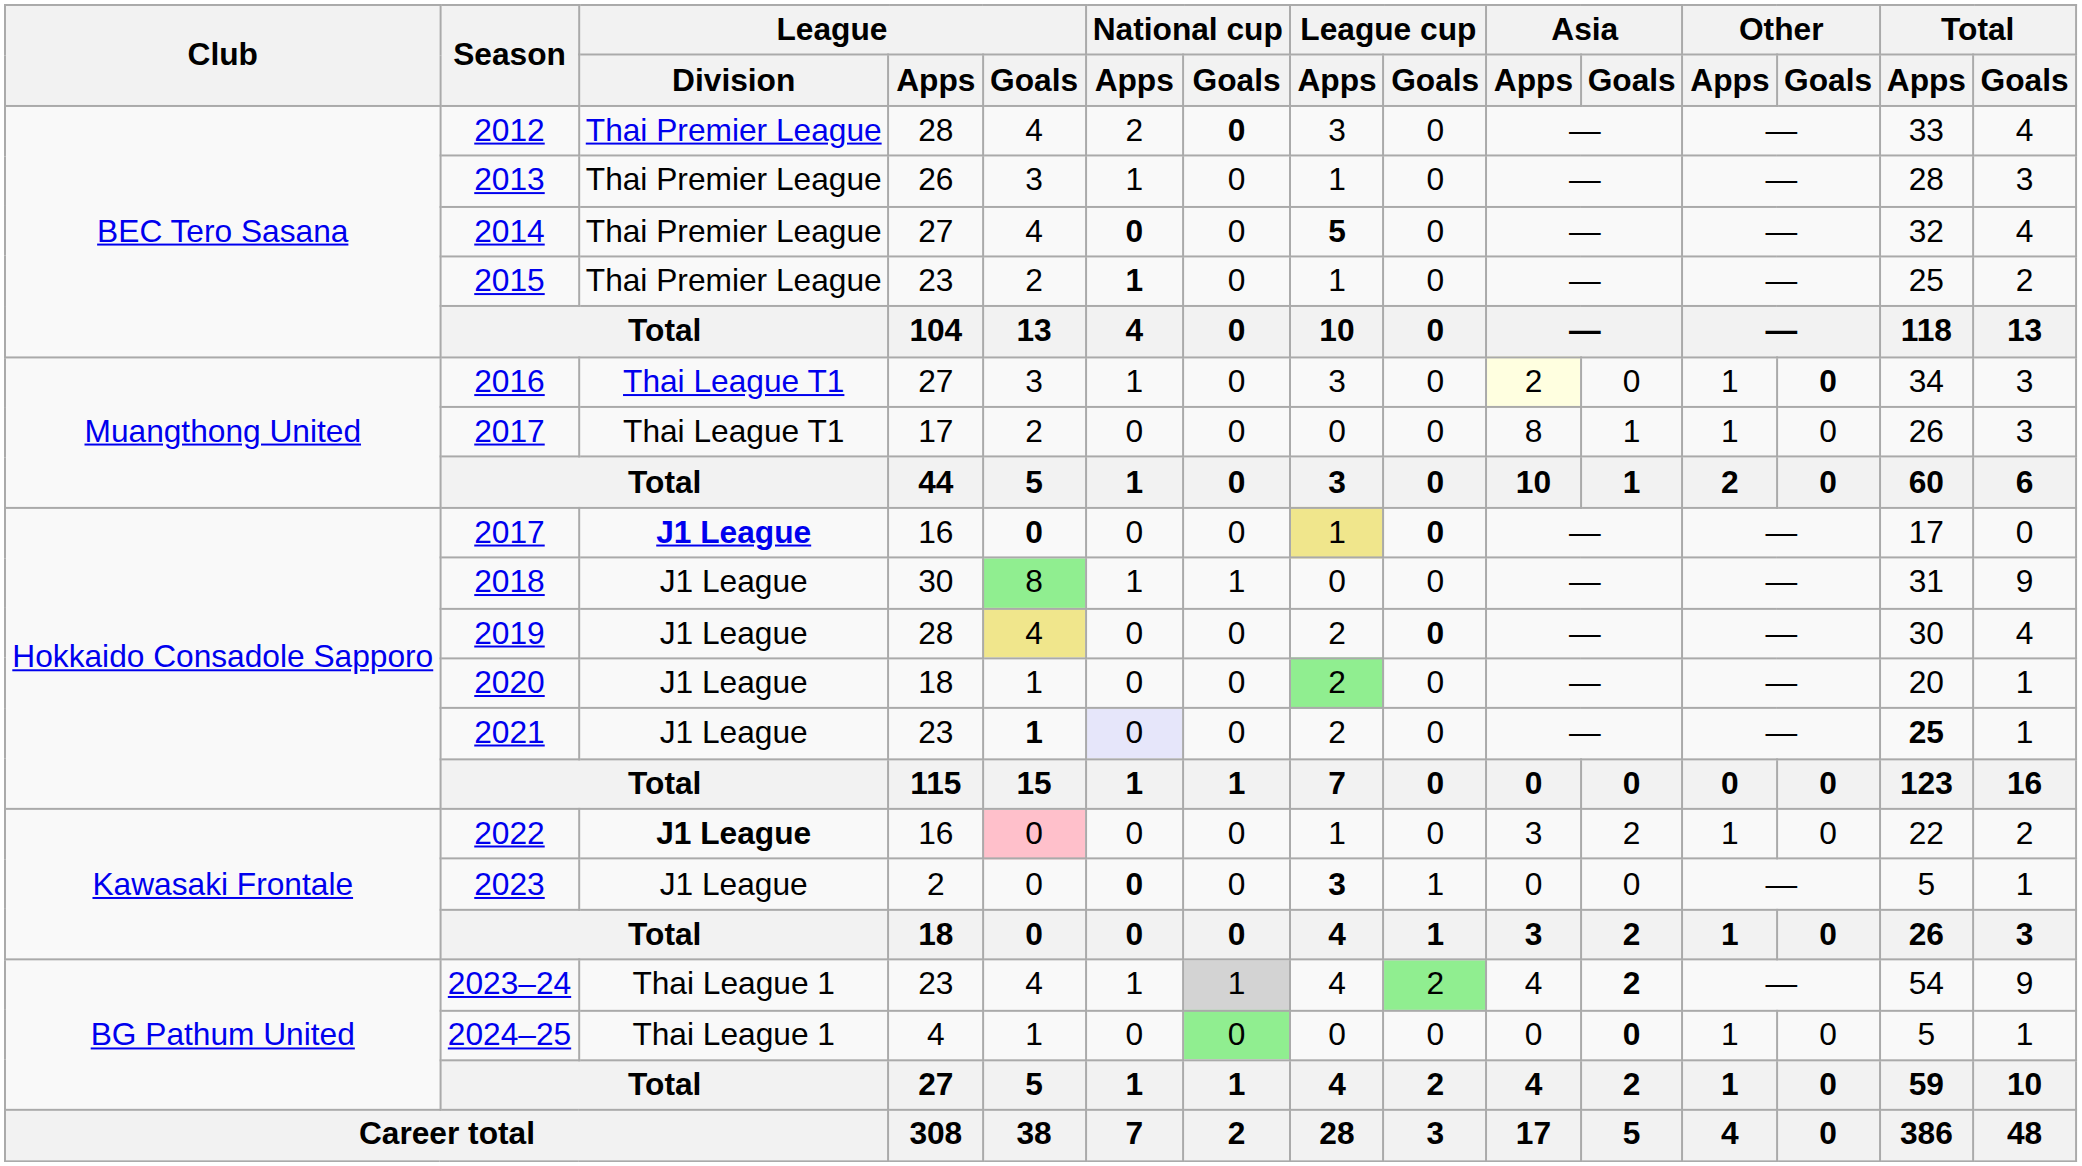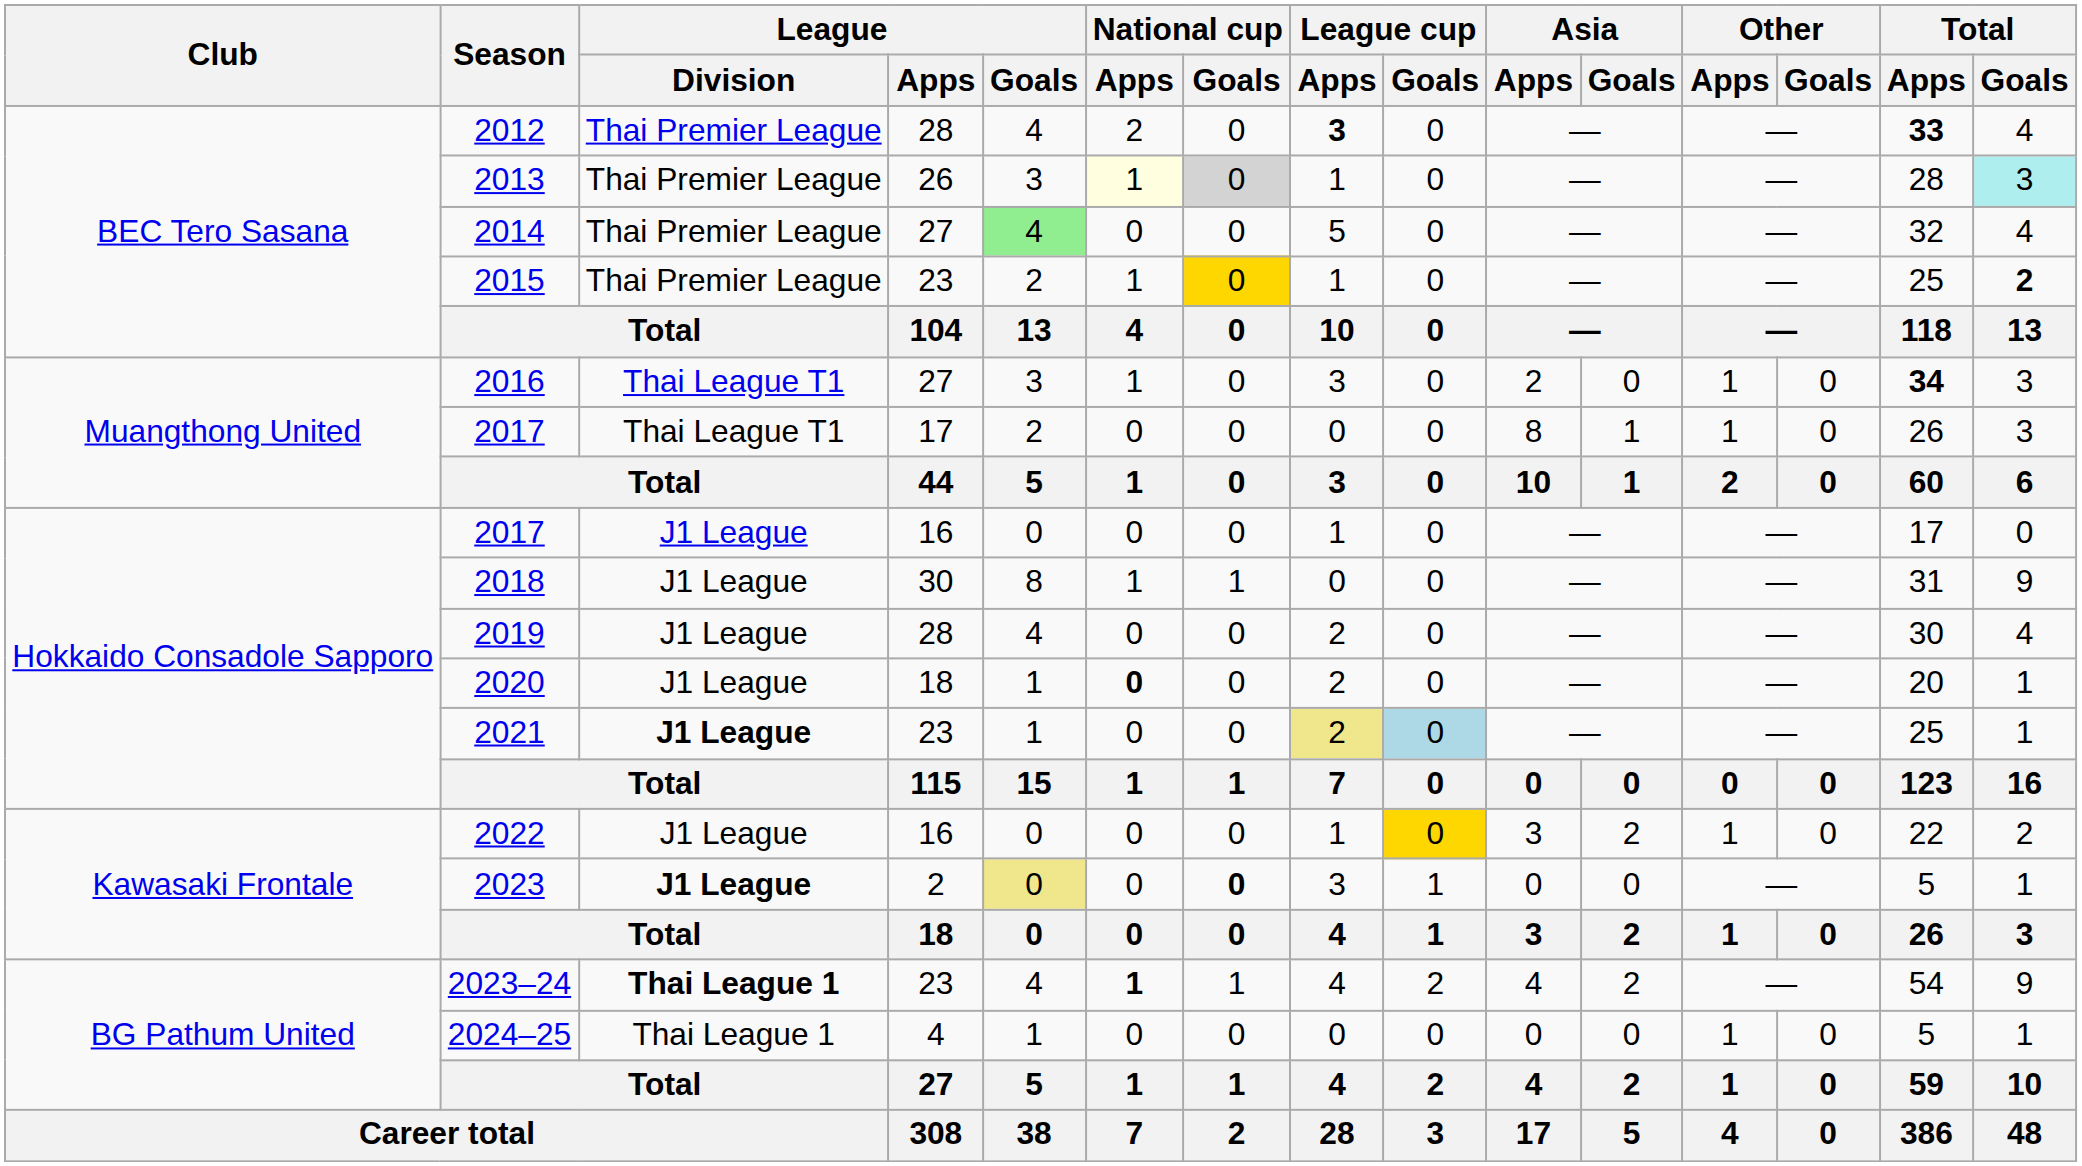2012 | National cup / Goals: bold -> normal
2012 | League cup / Apps: normal -> bold
2012 | Total / Apps: normal -> bold
2013 | National cup / Apps: no background -> lightyellow background
2013 | National cup / Goals: no background -> lightgrey background
2013 | Total / Goals: no background -> paleturquoise background
2014 | League / Goals: no background -> lightgreen background
2014 | National cup / Apps: bold -> normal
2014 | League cup / Apps: bold -> normal
2015 | National cup / Apps: bold -> normal
2015 | National cup / Goals: no background -> gold background
2015 | Total / Goals: normal -> bold
2016 | Asia / Apps: lightyellow background -> no background
2016 | Other / Goals: bold -> normal
2016 | Total / Apps: normal -> bold
2017 / 16 | League / Division: bold -> normal
2017 / 16 | League / Goals: bold -> normal
2017 / 16 | League cup / Apps: khaki background -> no background
2017 / 16 | League cup / Goals: bold -> normal
2018 | League / Goals: lightgreen background -> no background
2019 | League / Goals: khaki background -> no background
2019 | League cup / Goals: bold -> normal
2020 | National cup / Apps: normal -> bold
2020 | League cup / Apps: lightgreen background -> no background
2021 | League / Division: normal -> bold
2021 | League / Goals: bold -> normal
2021 | National cup / Apps: lavender background -> no background
2021 | League cup / Apps: no background -> khaki background
2021 | League cup / Goals: no background -> lightblue background
2021 | Total / Apps: bold -> normal
2022 | League / Division: bold -> normal
2022 | League / Goals: pink background -> no background
2022 | League cup / Goals: no background -> gold background
2023 | League / Division: normal -> bold
2023 | League / Goals: no background -> khaki background
2023 | National cup / Apps: bold -> normal
2023 | National cup / Goals: normal -> bold
2023 | League cup / Apps: bold -> normal
2023–24 | League / Division: normal -> bold
2023–24 | National cup / Apps: normal -> bold
2023–24 | National cup / Goals: lightgrey background -> no background
2023–24 | League cup / Goals: lightgreen background -> no background
2023–24 | Asia / Goals: bold -> normal
2024–25 | National cup / Goals: lightgreen background -> no background
2024–25 | Asia / Goals: bold -> normal
